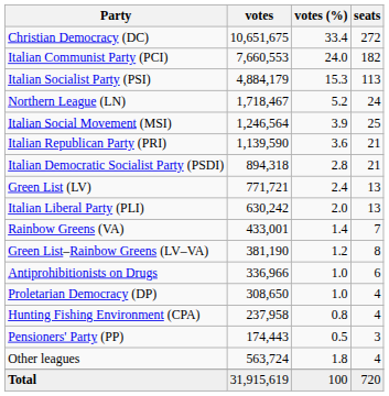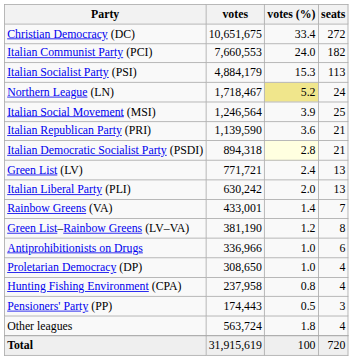Northern League (LN) | votes (%): no background -> khaki background
Italian Democratic Socialist Party (PSDI) | votes (%): no background -> lightyellow background
